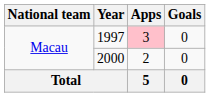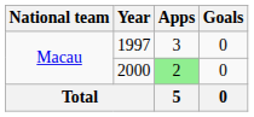1997 | Apps: pink background -> no background
2000 | Apps: no background -> lightgreen background
